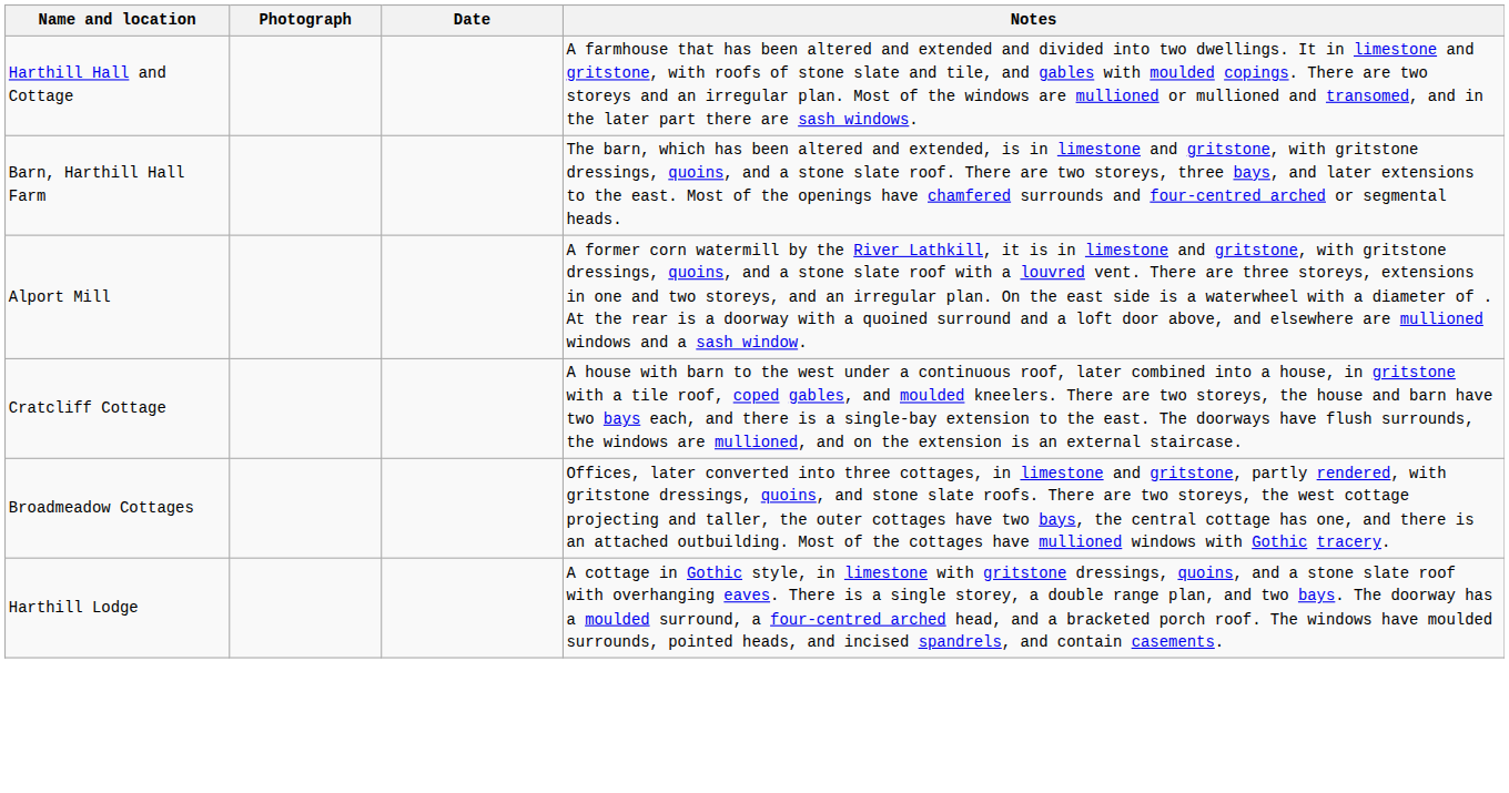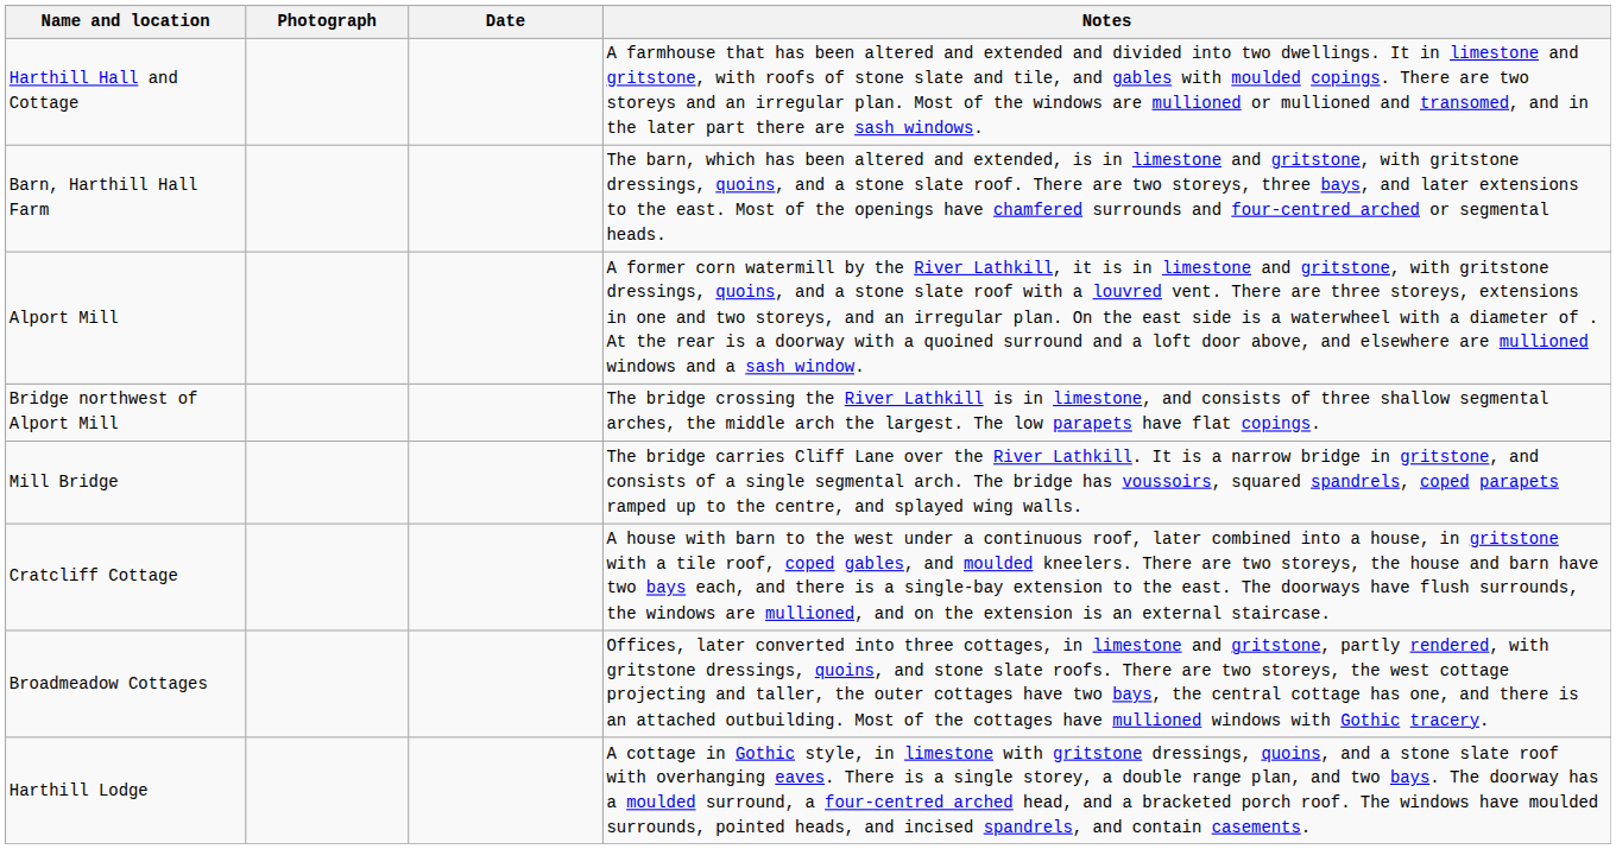+ row: Bridge northwest of Alport Mill | The bridge crossing the River Lathkill is in limestone, and consists of three shallow segmental arches, the middle arch the largest. The low parapets have flat copings.
+ row: Mill Bridge | The bridge carries Cliff Lane over the River Lathkill. It is a narrow bridge in gritstone, and consists of a single segmental arch. The bridge has voussoirs, squared spandrels, coped parapets ramped up to the centre, and splayed wing walls.
